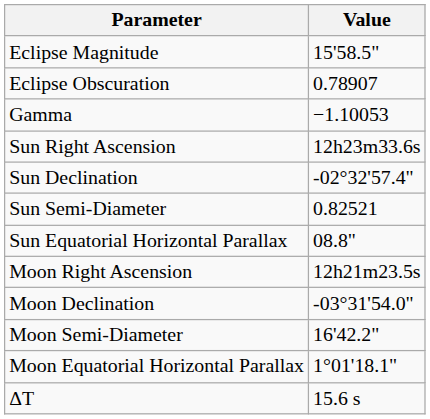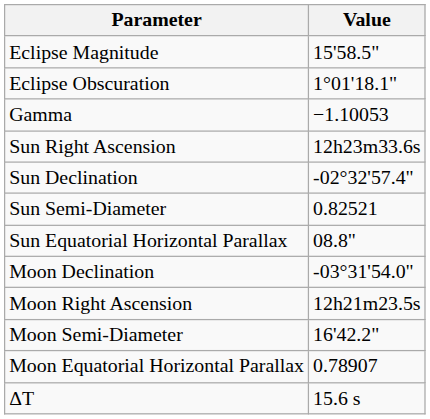Eclipse Obscuration | Value: 0.78907 -> 1°01'18.1"
rows swapped: Moon Right Ascension <-> Moon Declination
Moon Equatorial Horizontal Parallax | Value: 1°01'18.1" -> 0.78907
